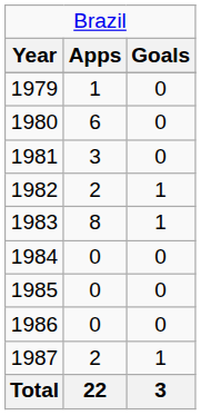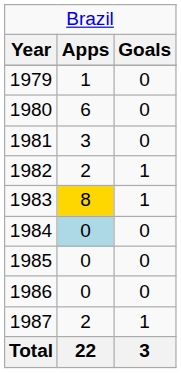1983 | column 2: no background -> gold background
1984 | column 2: no background -> lightblue background
